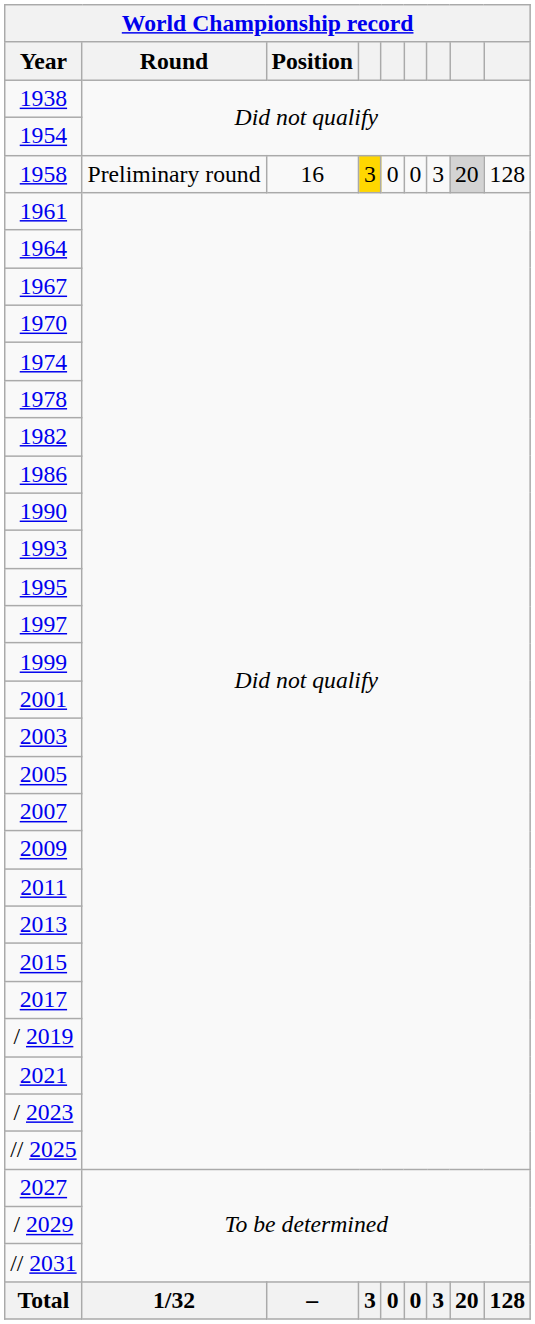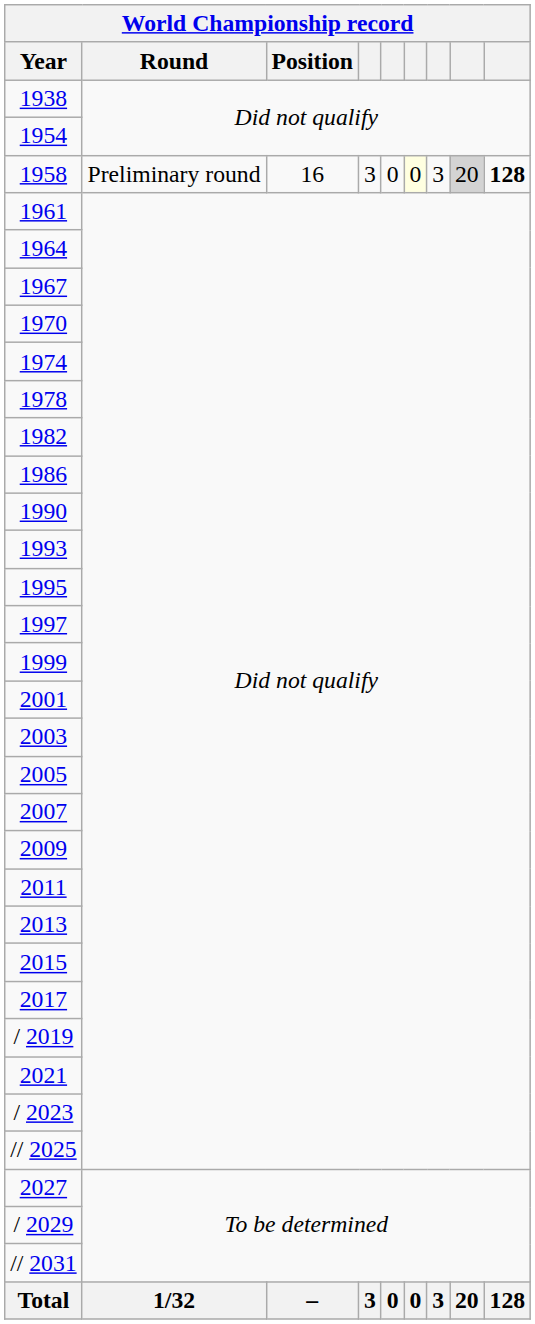1958 | column 4: gold background -> no background
1958 | column 6: no background -> lightyellow background
1958 | column 9: normal -> bold
